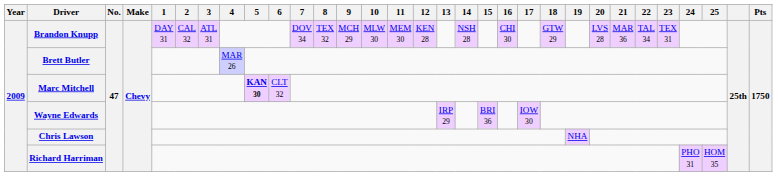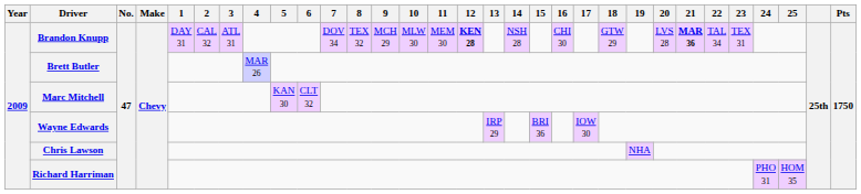Brandon Knupp | 12: normal -> bold
Brandon Knupp | 21: normal -> bold
Marc Mitchell | 5: bold -> normal
